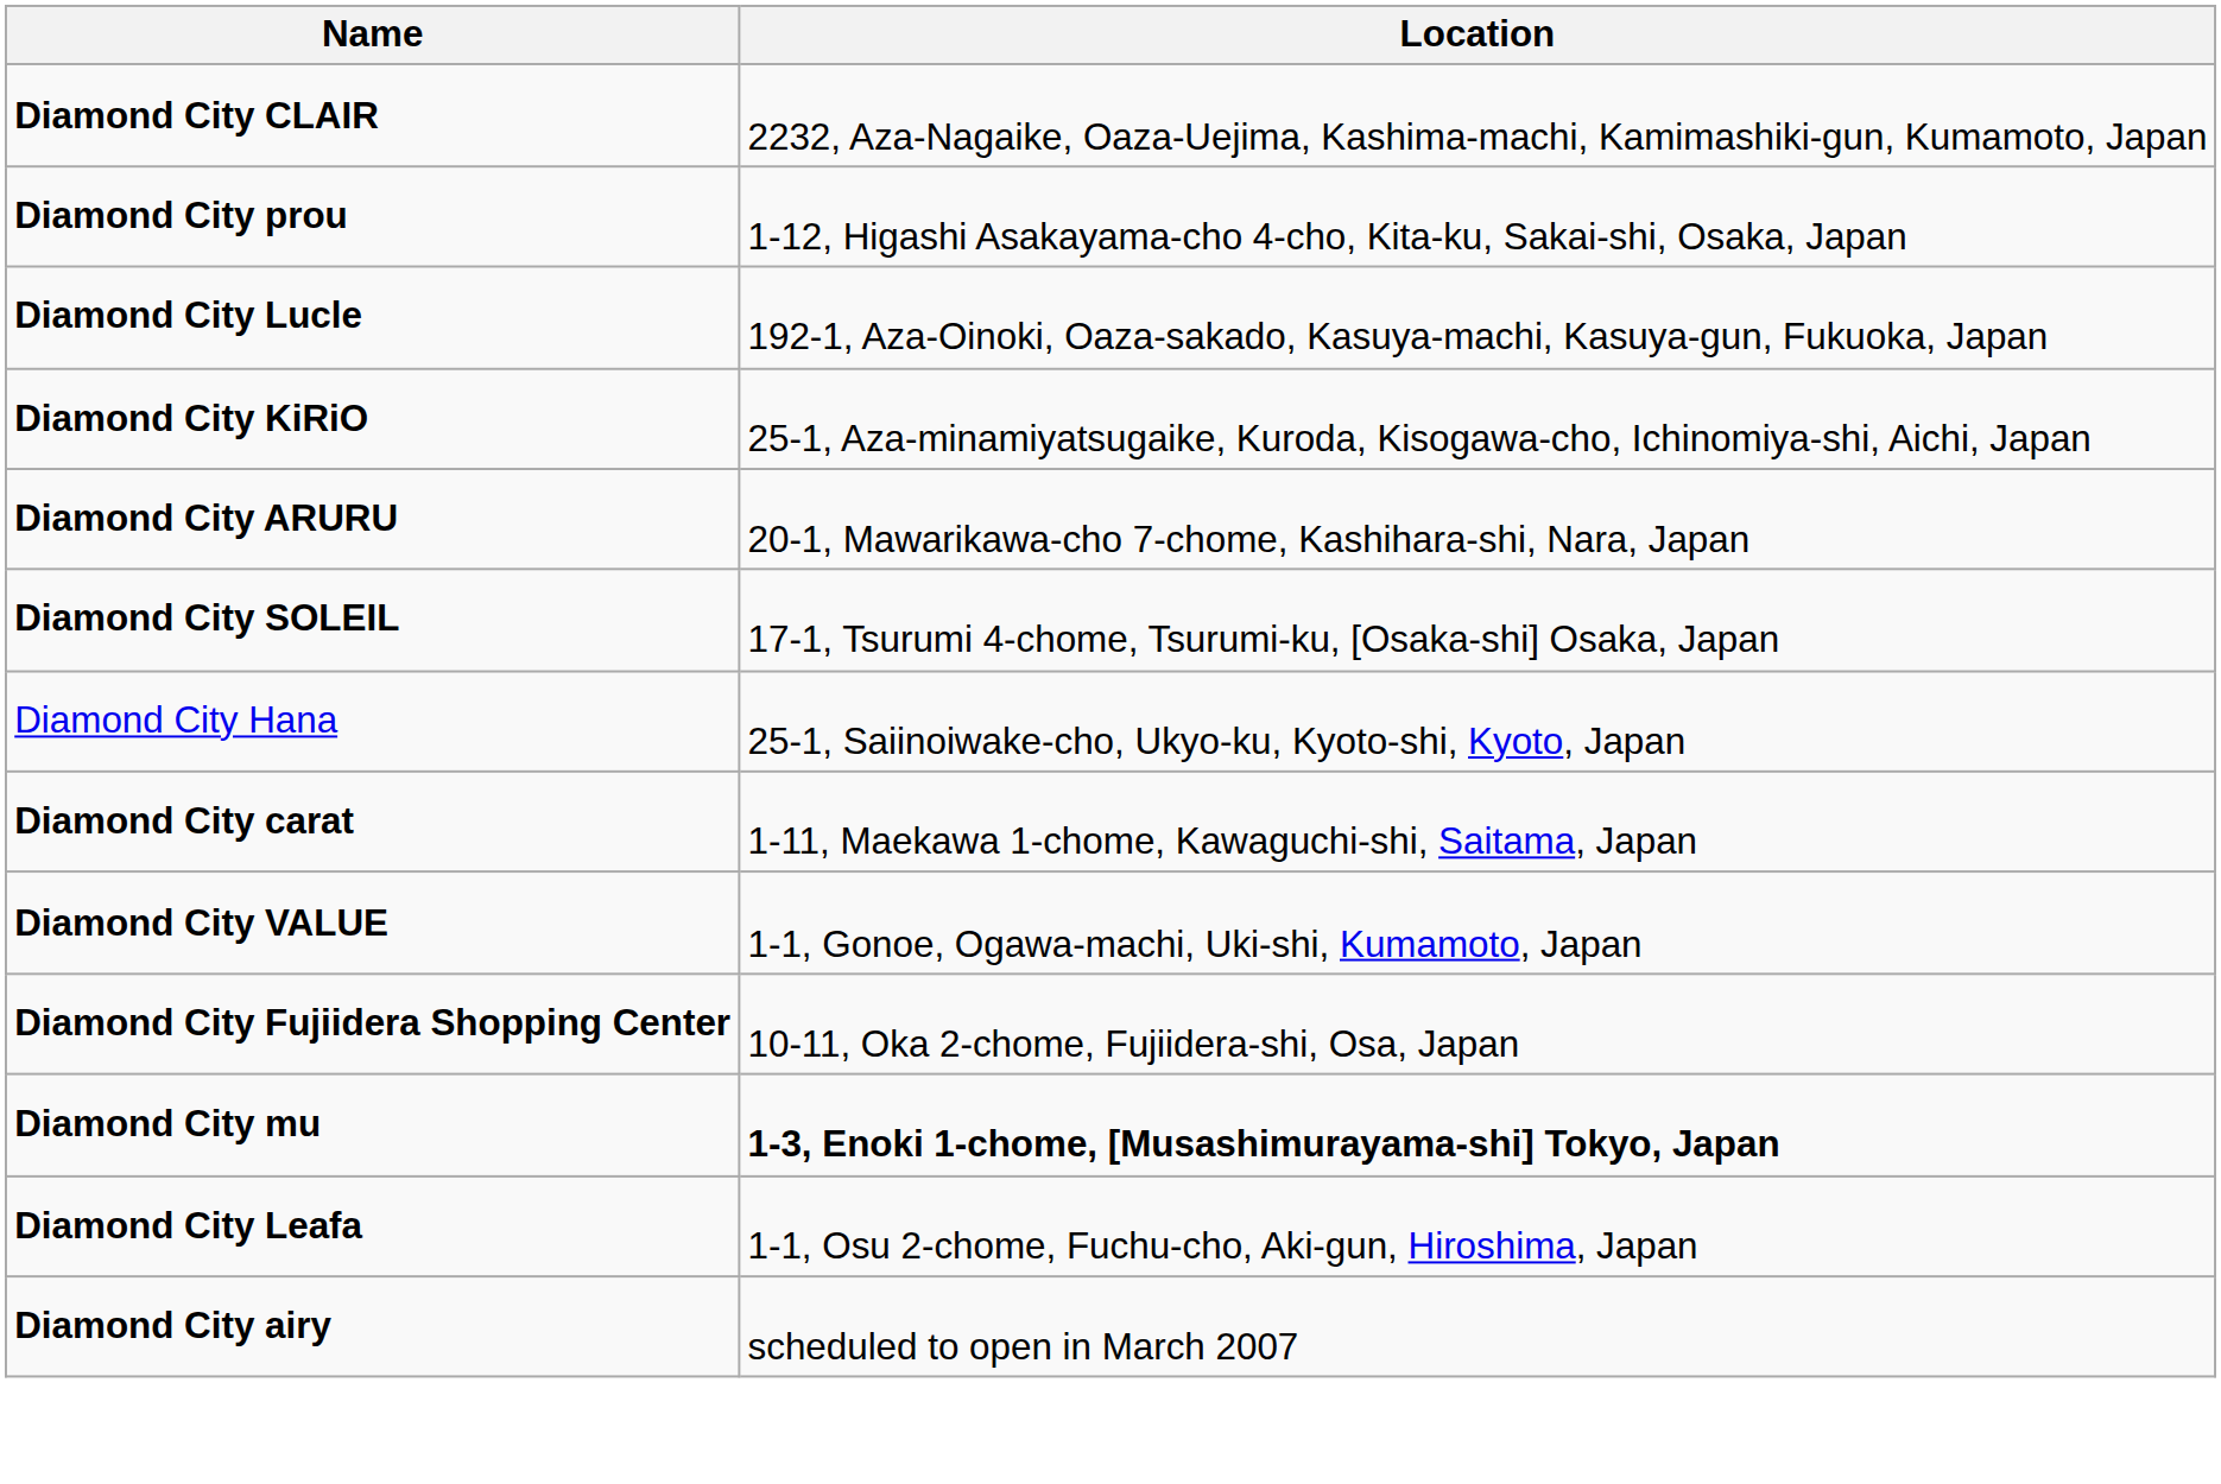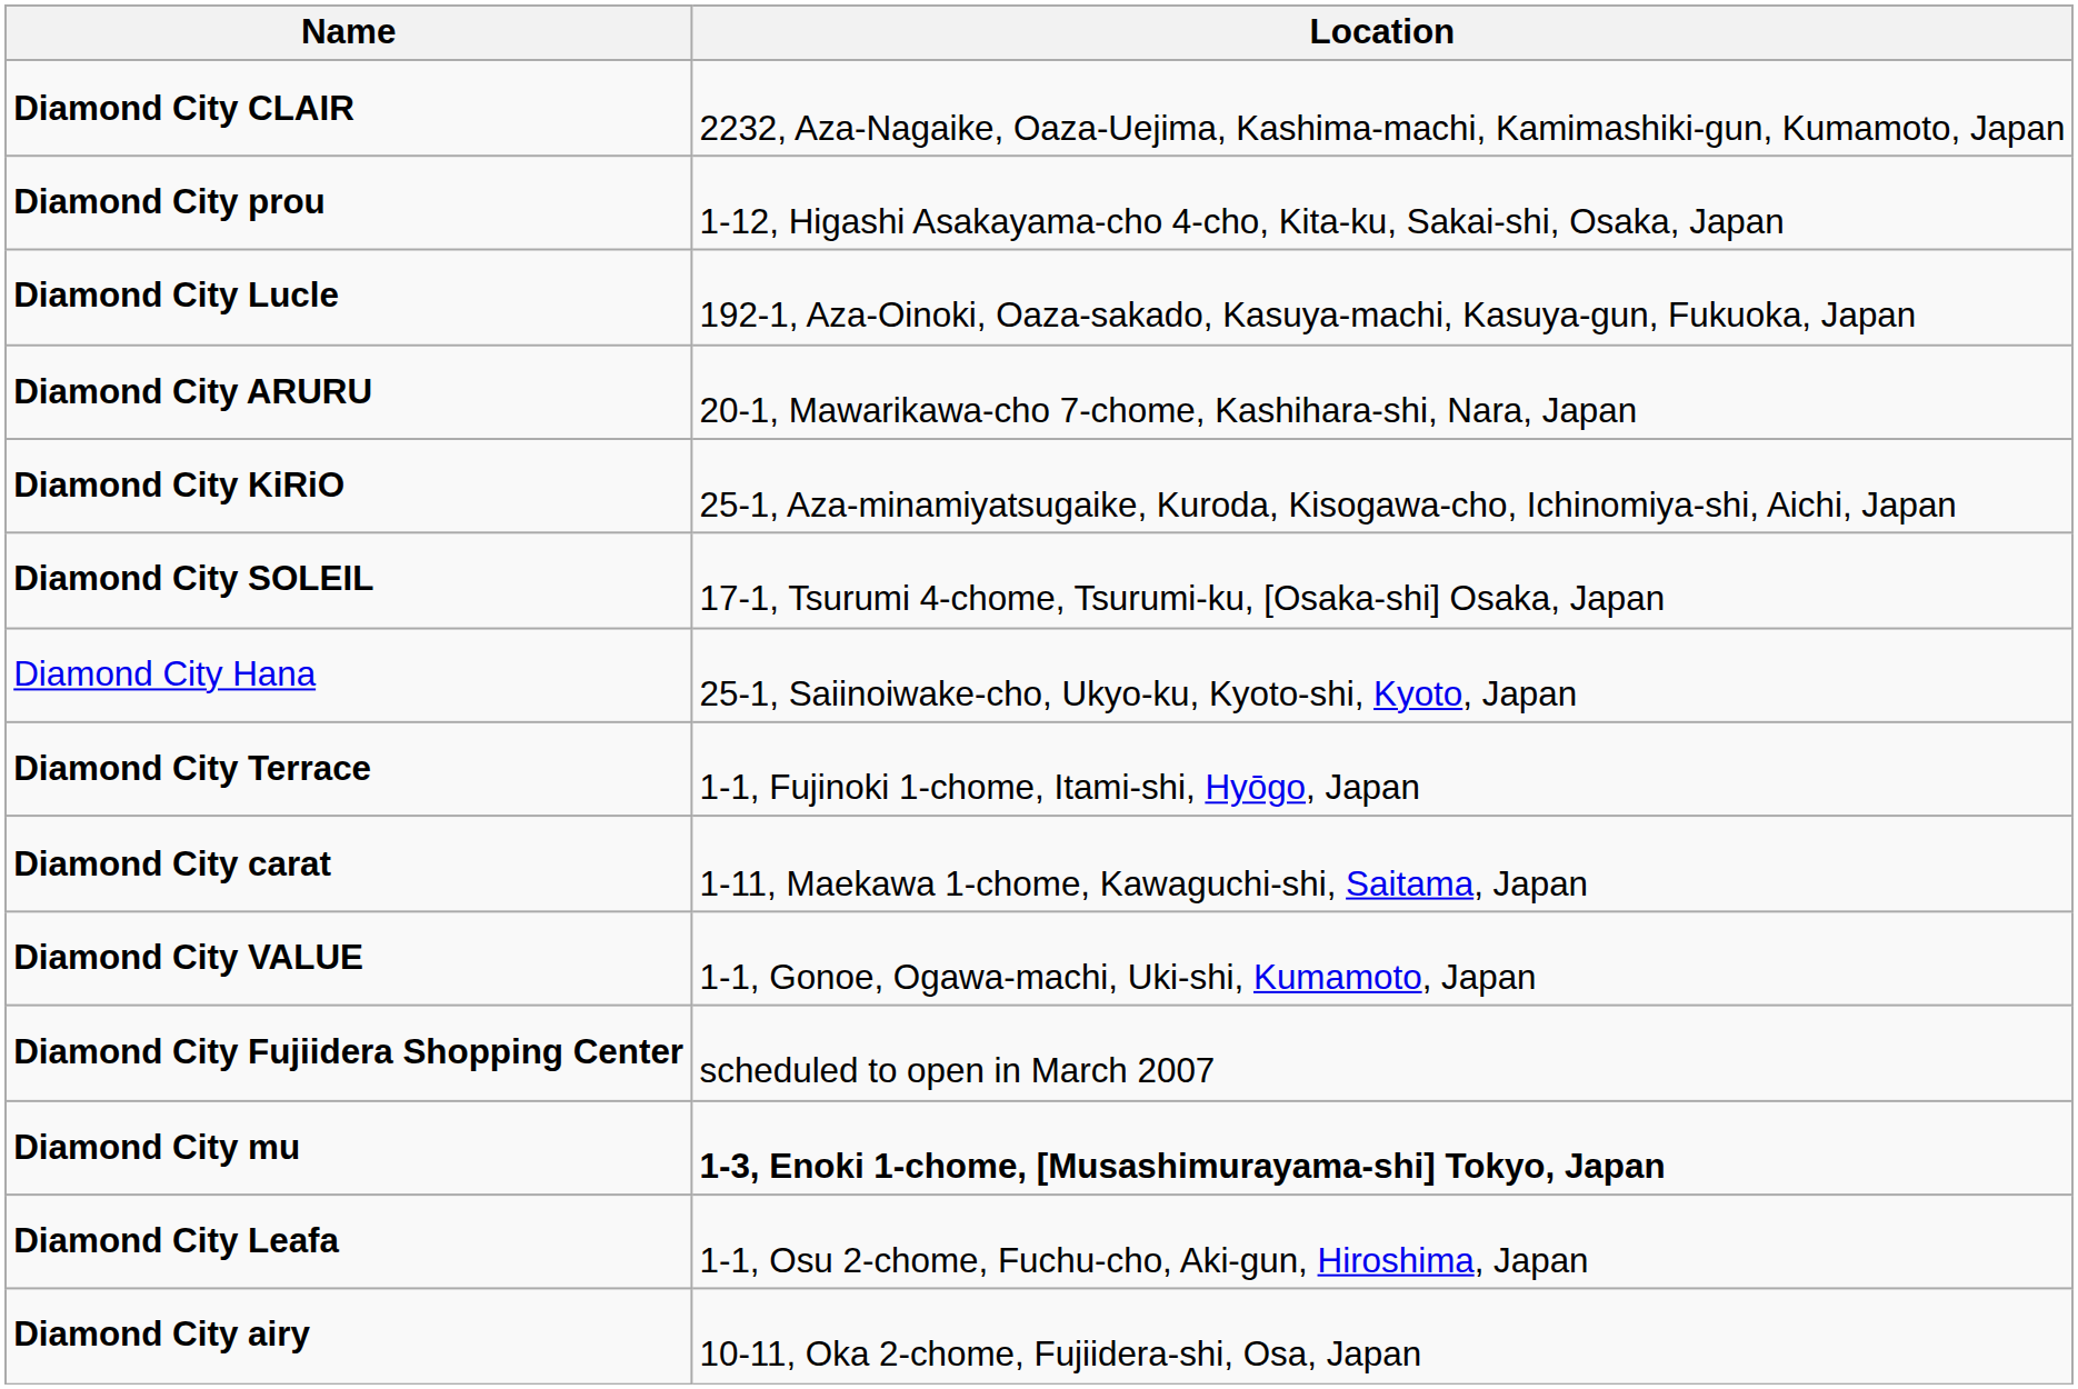rows swapped: Diamond City KiRiO <-> Diamond City ARURU
+ row: Diamond City Terrace | 1-1, Fujinoki 1-chome, Itami-shi, Hyōgo, Japan
Diamond City Fujiidera Shopping Center | Location: 10-11, Oka 2-chome, Fujiidera-shi, Osa, Japan -> scheduled to open in March 2007
Diamond City airy | Location: scheduled to open in March 2007 -> 10-11, Oka 2-chome, Fujiidera-shi, Osa, Japan
